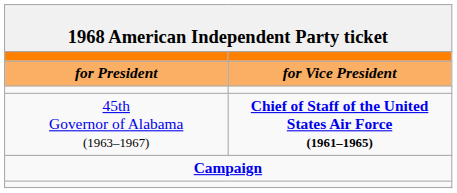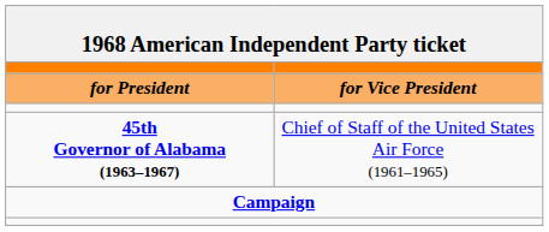45th Governor of Alabama (1963–1967) | column 1: normal -> bold
45th Governor of Alabama (1963–1967) | column 2: bold -> normal
